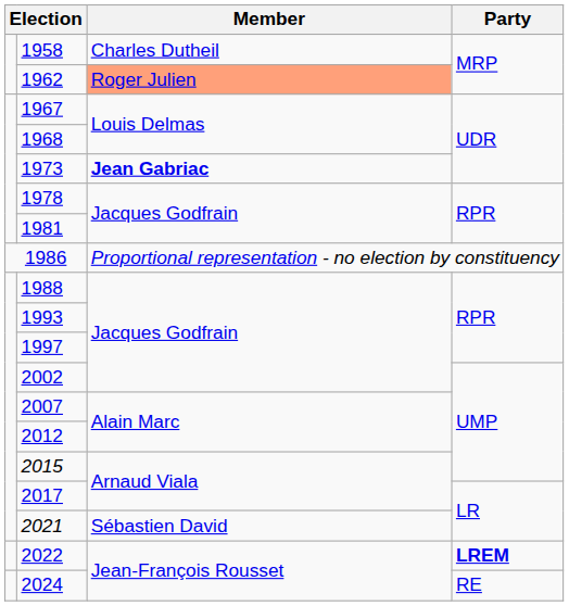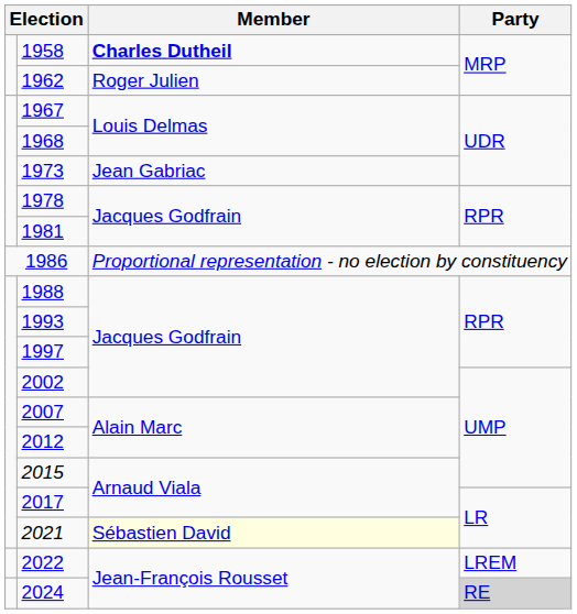1958 | Member: normal -> bold
1962 | Member: lightsalmon background -> no background
1973 | Member: bold -> normal
2021 | Member: no background -> lightyellow background
2022 | Party: bold -> normal
2024 | Party: no background -> lightgrey background
